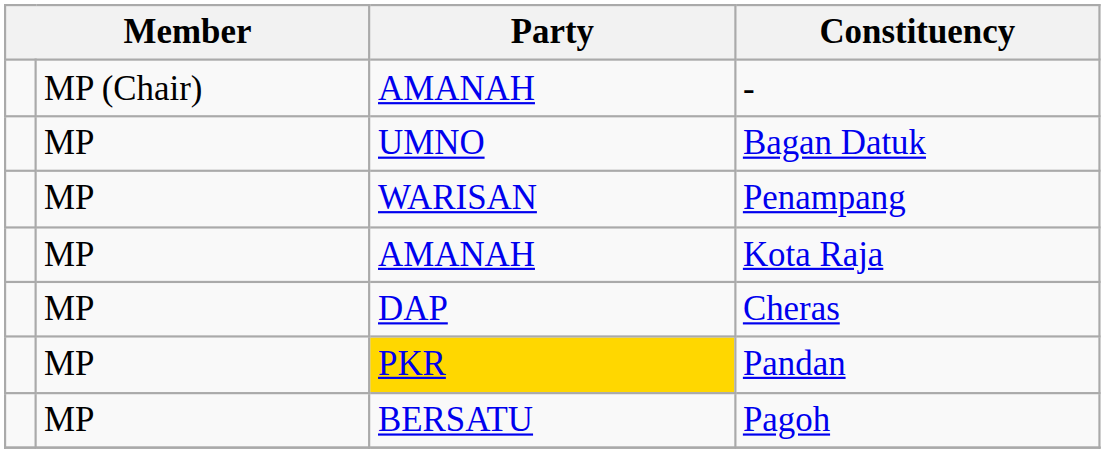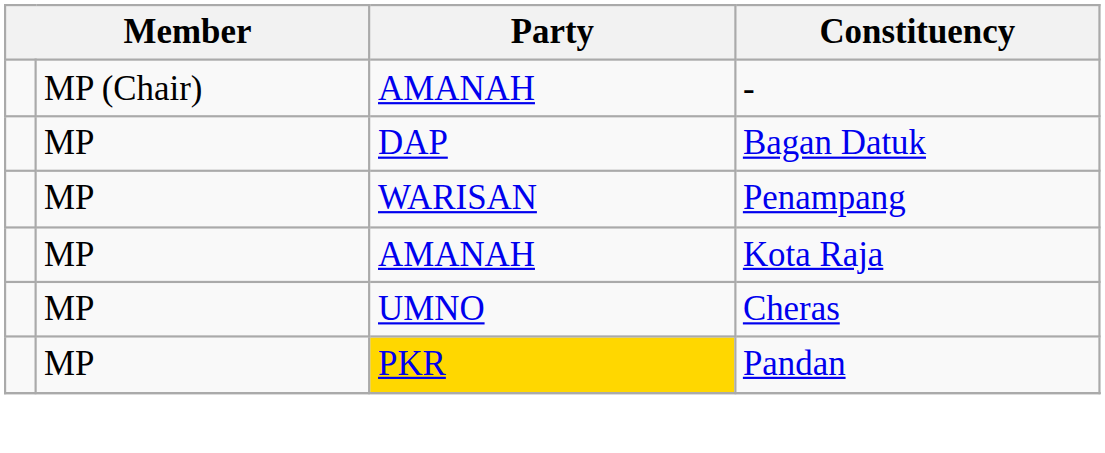Bagan Datuk | Party: UMNO -> DAP
Cheras | Party: DAP -> UMNO
- row: MP | BERSATU | Pagoh
